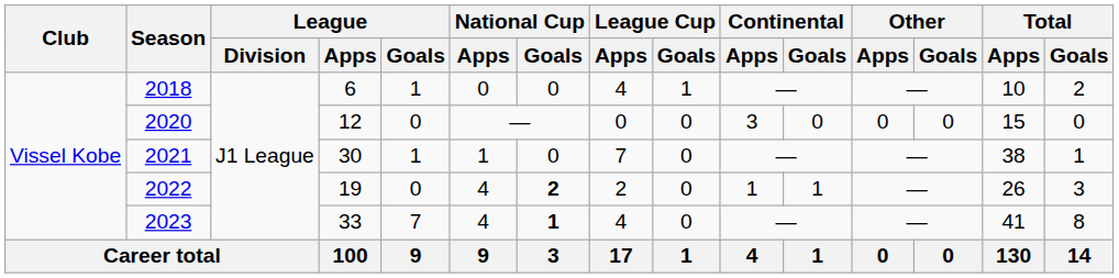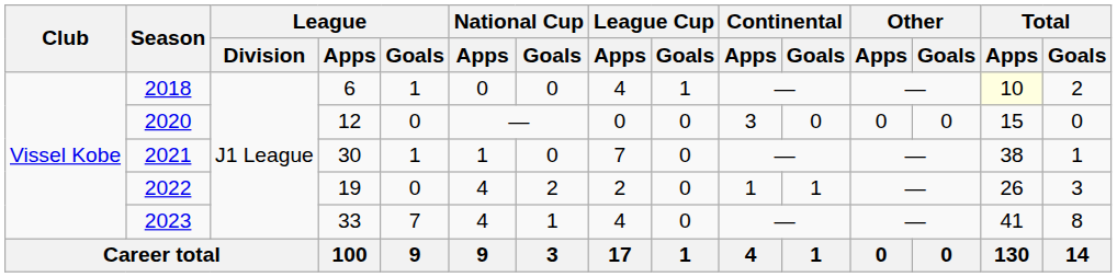2018 | Total / Apps: no background -> lightyellow background
2022 | National Cup / Goals: bold -> normal
2023 | National Cup / Goals: bold -> normal
